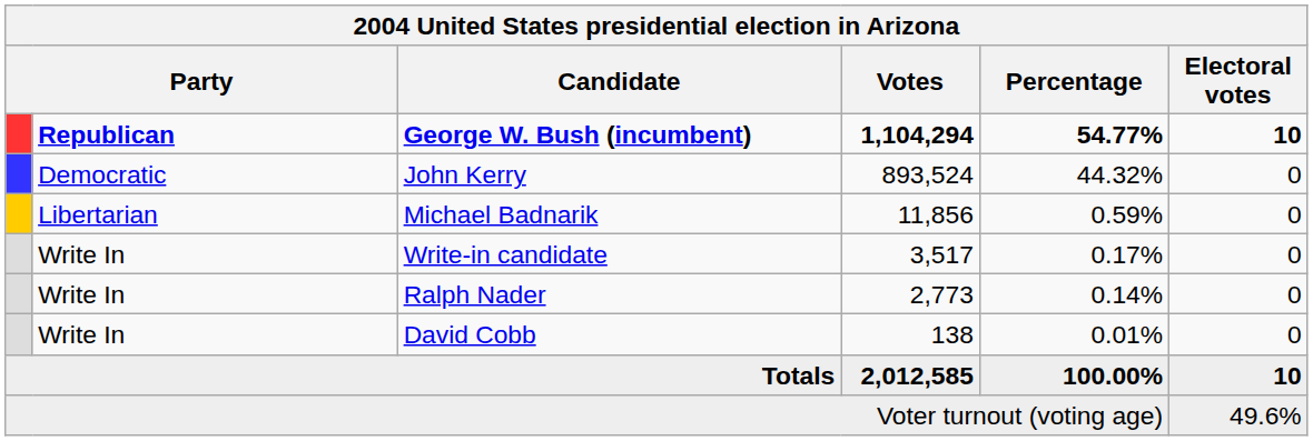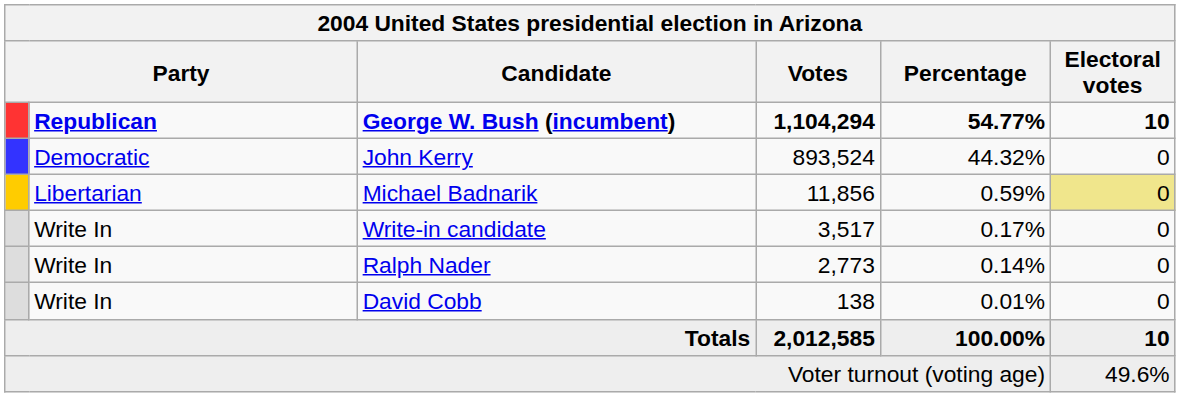Michael Badnarik | Electoral votes: no background -> khaki background
